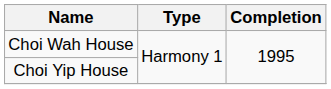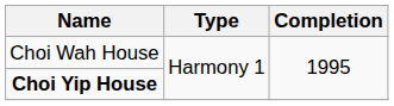Choi Yip House | Name: normal -> bold
